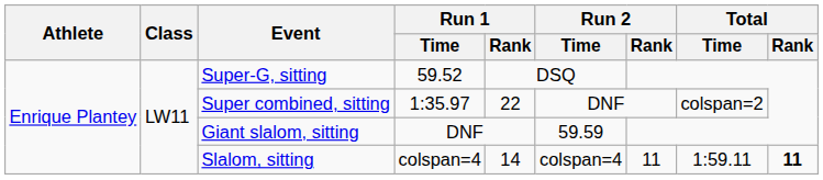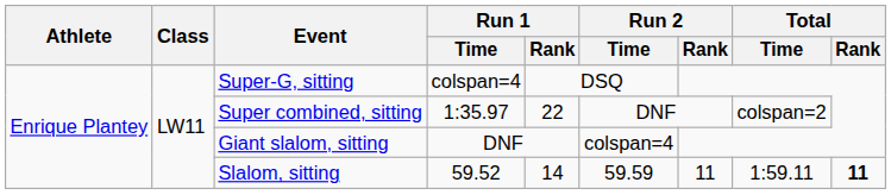Super-G, sitting | Run 1 / Time: 59.52 -> colspan=4
Giant slalom, sitting | Run 2 / Time: 59.59 -> colspan=4
Slalom, sitting | Run 1 / Time: colspan=4 -> 59.52
Slalom, sitting | Run 2 / Time: colspan=4 -> 59.59
